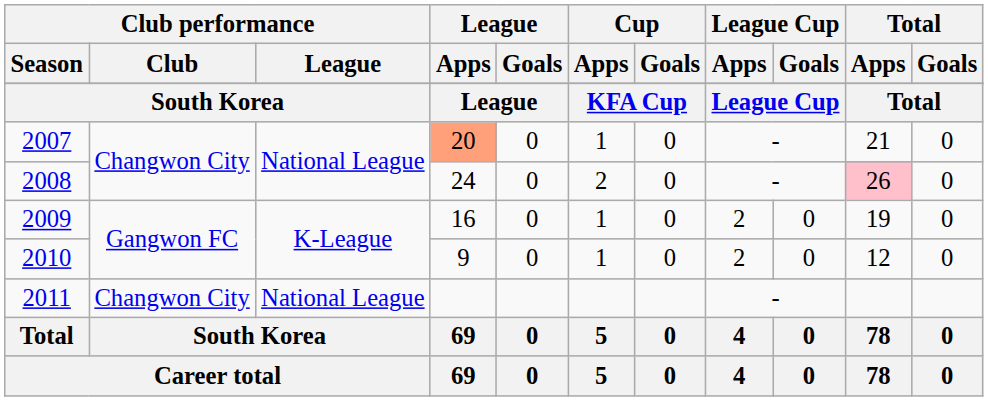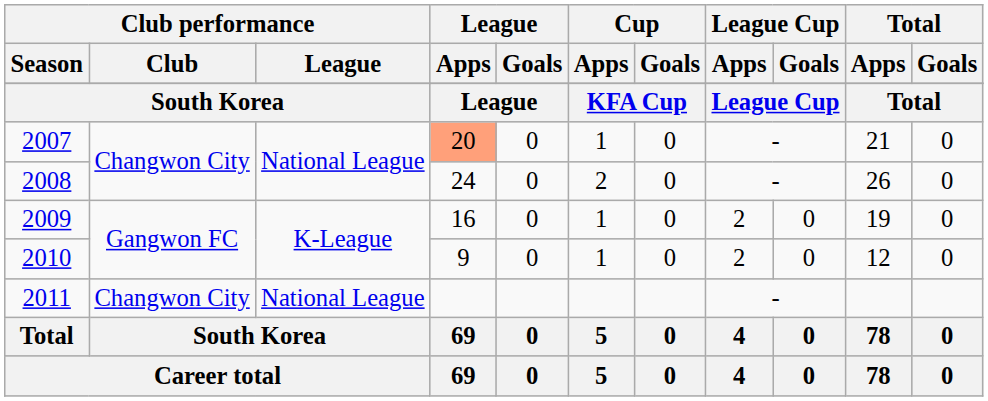2008 | Total / Apps: pink background -> no background
